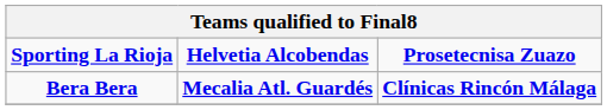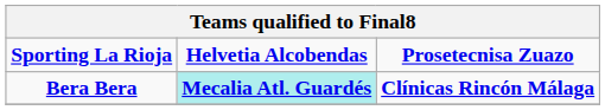Bera Bera | Helvetia Alcobendas: no background -> paleturquoise background
